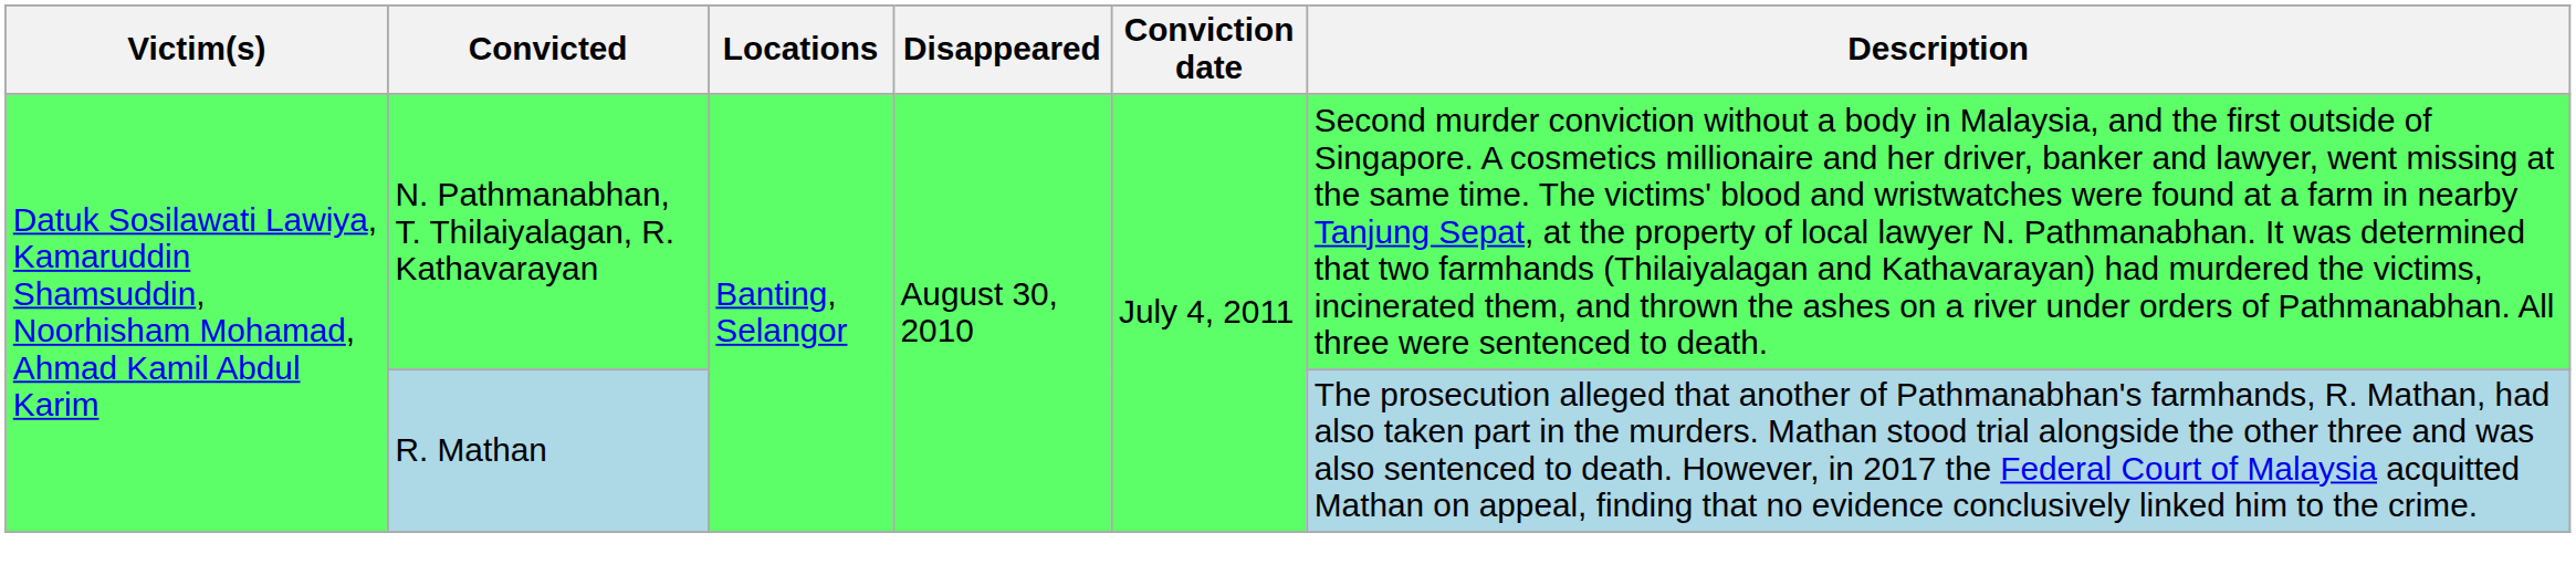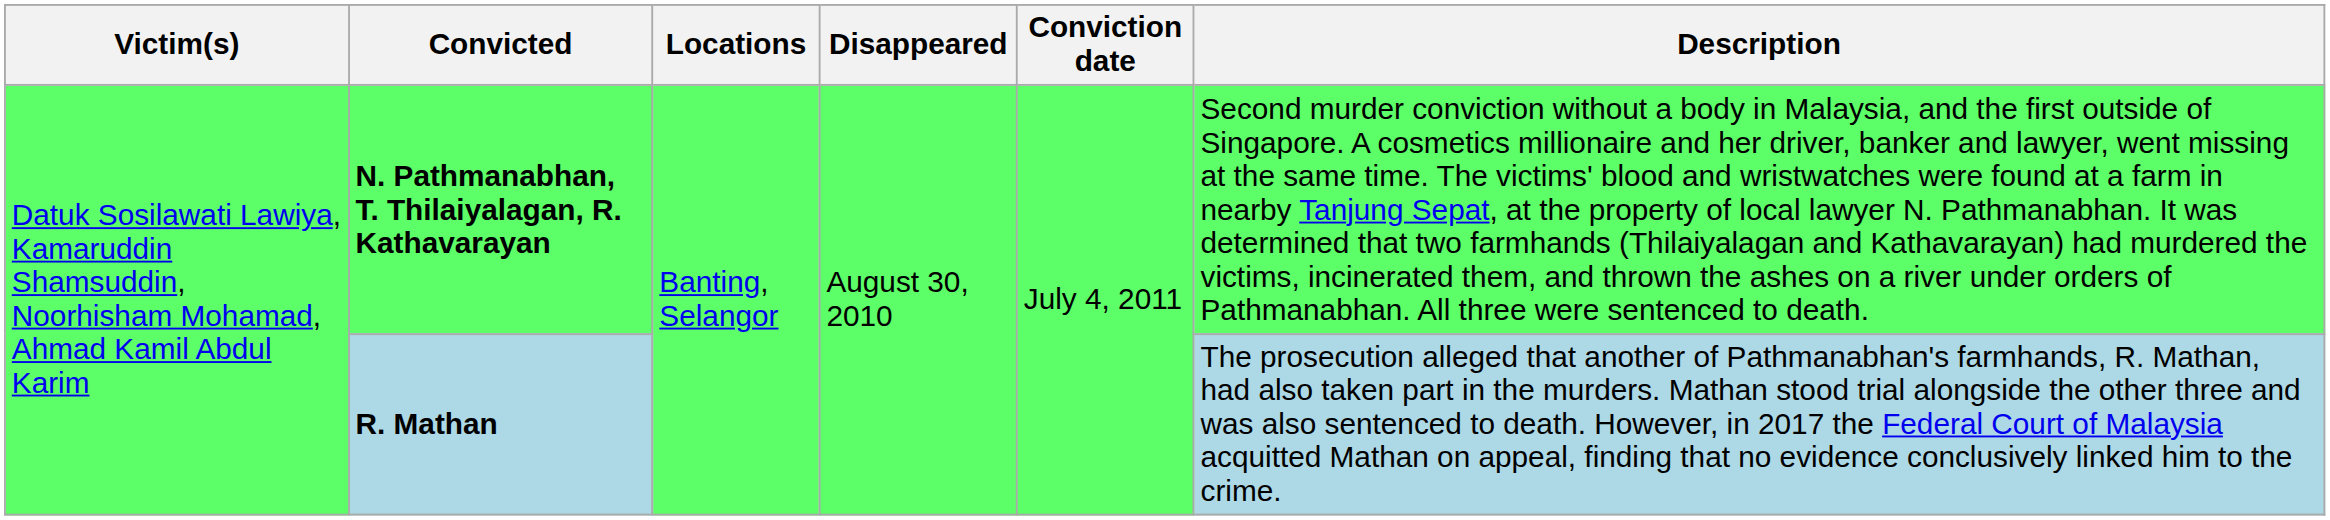N. Pathmanabhan, T. Thilaiyalagan, R. Kathavarayan | Convicted: normal -> bold
R. Mathan | Convicted: normal -> bold
